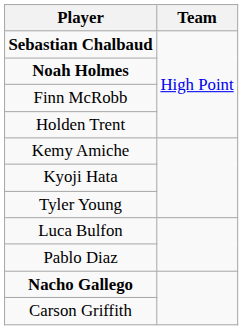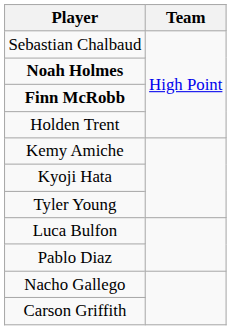Sebastian Chalbaud | Player: bold -> normal
Finn McRobb | Player: normal -> bold
Nacho Gallego | Player: bold -> normal
